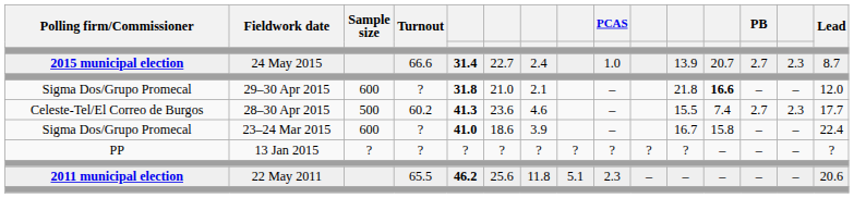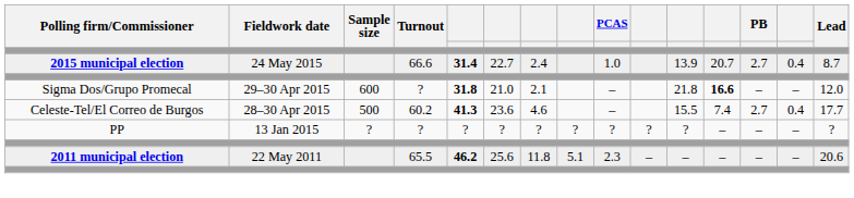24 May 2015 | column 14: 2.3 -> 0.4
28–30 Apr 2015 | column 14: 2.3 -> 0.4
- row: Sigma Dos/Grupo Promecal | 23–24 Mar 2015 | 600 | ? | 41.0 | 18.6 | 3.9 | – | 16.7 | 15.8 | – | – | 22.4
